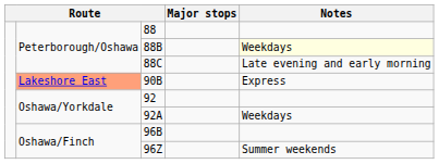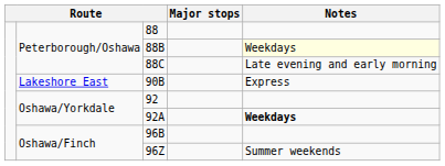90B | column 2: lightsalmon background -> no background
92A | Notes: normal -> bold
